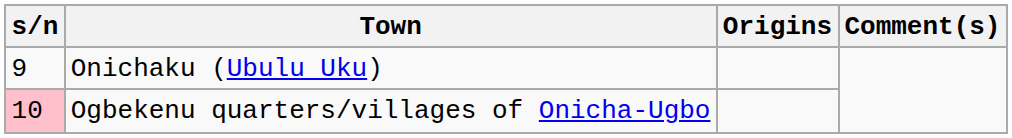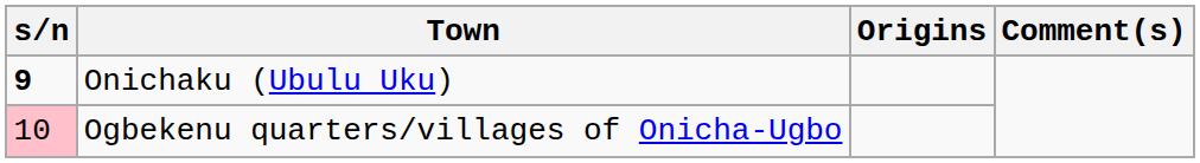Onichaku (Ubulu Uku) | s/n: normal -> bold
